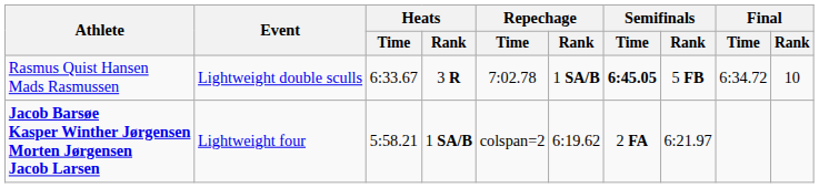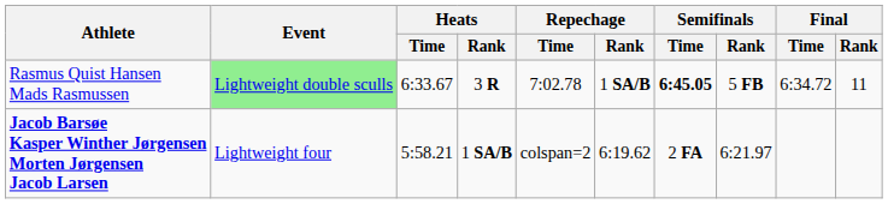Rasmus Quist Hansen Mads Rasmussen | Event: no background -> lightgreen background
Rasmus Quist Hansen Mads Rasmussen | Final / Rank: 10 -> 11
